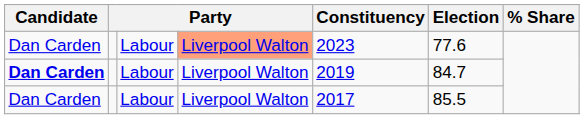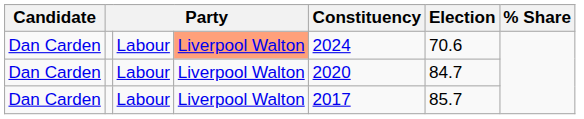row 2 | Constituency: 2023 -> 2024
row 2 | Election: 77.6 -> 70.6
row 3 | Candidate: bold -> normal
row 3 | Constituency: 2019 -> 2020
row 4 | Election: 85.5 -> 85.7
